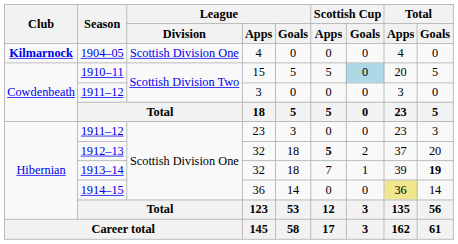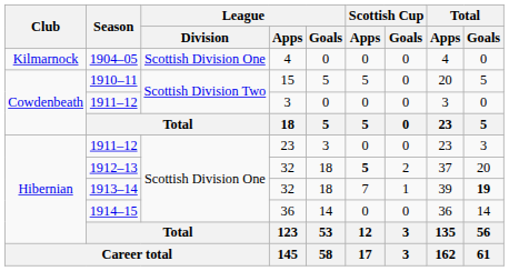1904–05 | Club: bold -> normal
1910–11 | Scottish Cup / Goals: lightblue background -> no background
1914–15 | Total / Apps: khaki background -> no background
